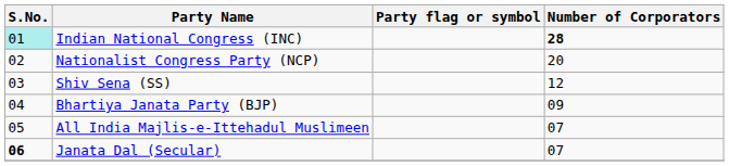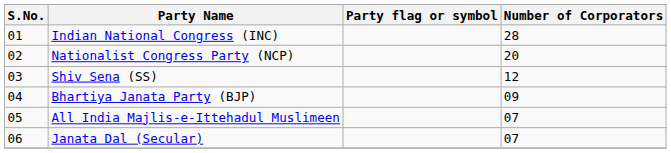Indian National Congress (INC) | S.No.: paleturquoise background -> no background
Indian National Congress (INC) | Number of Corporators: bold -> normal
Janata Dal (Secular) | S.No.: bold -> normal
